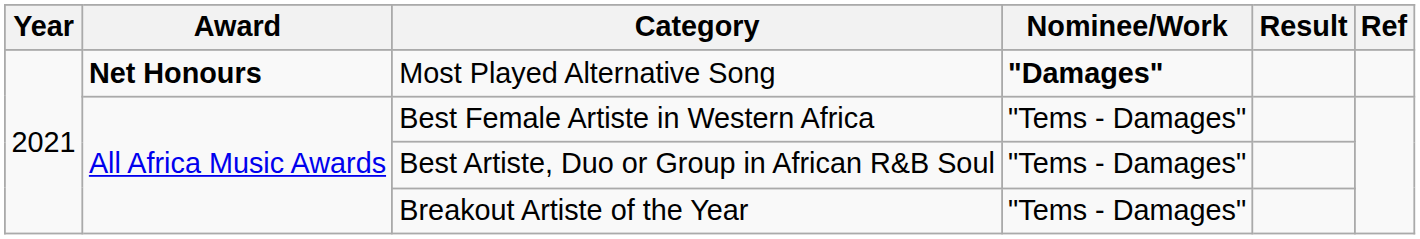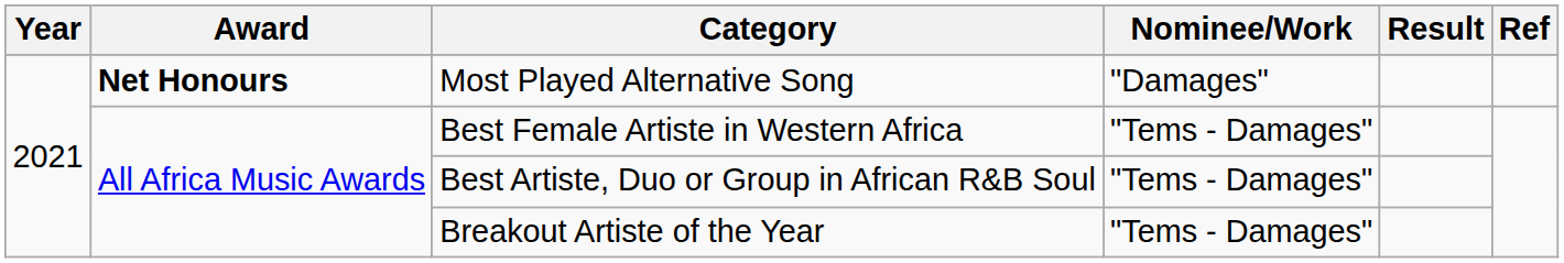Most Played Alternative Song | Nominee/Work: bold -> normal
